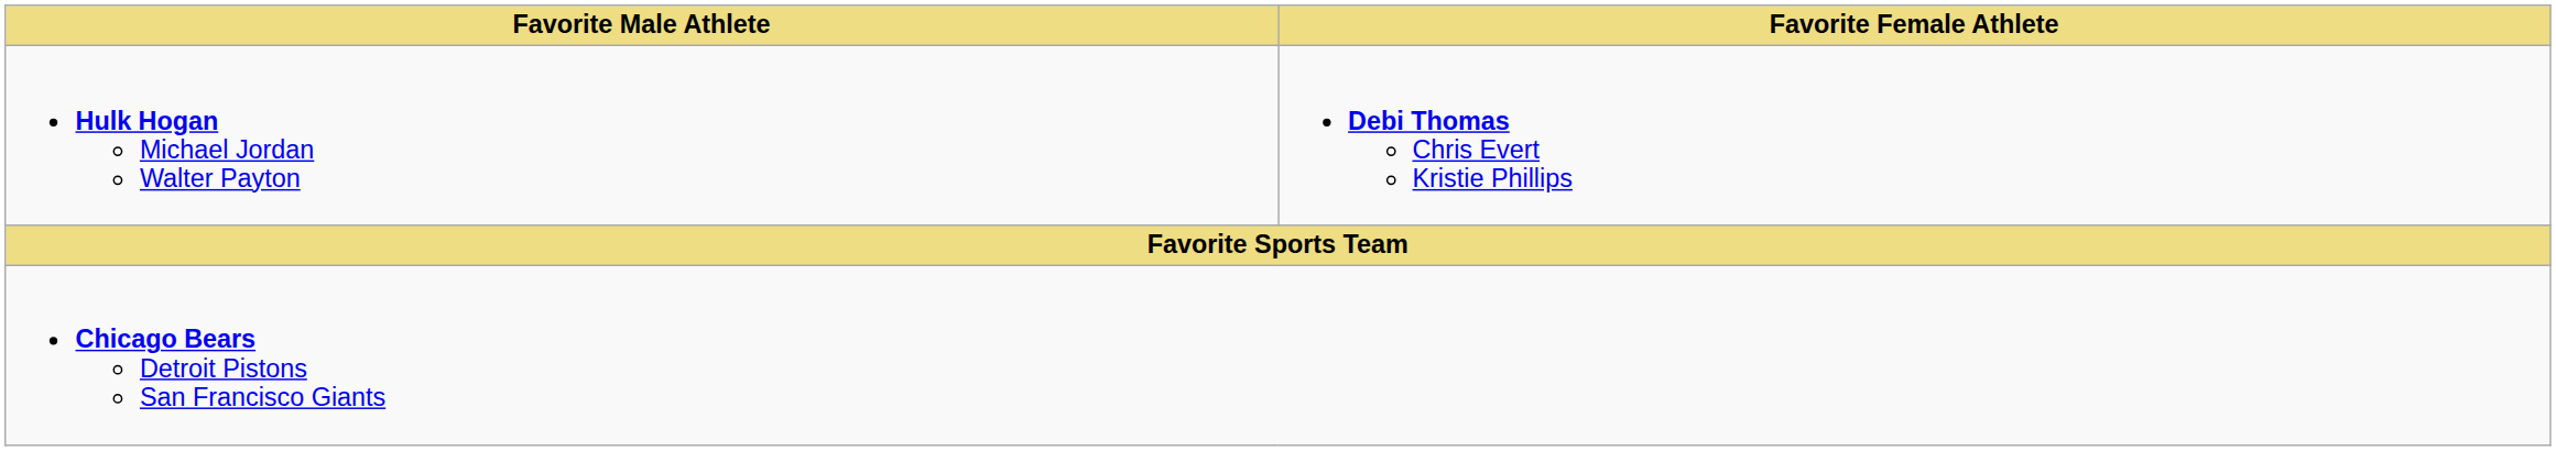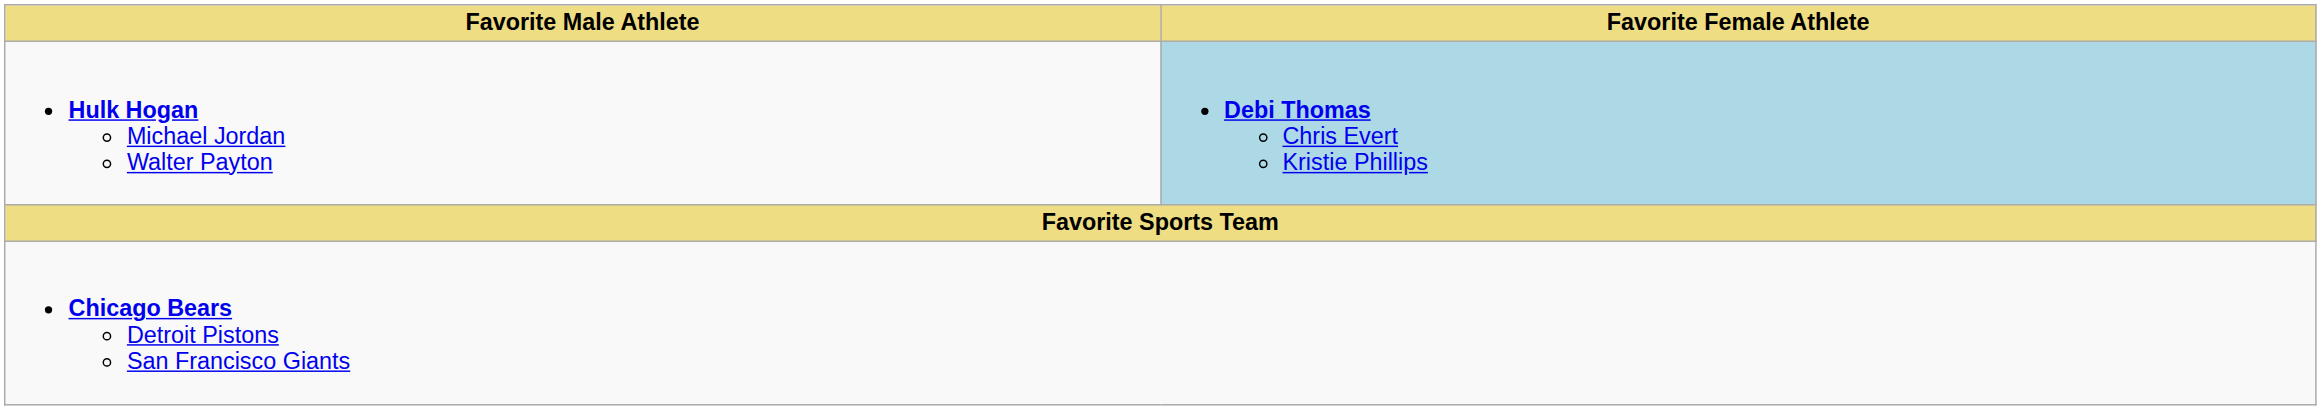Hulk Hogan Michael Jordan Walter Payton | Favorite Female Athlete: no background -> lightblue background
